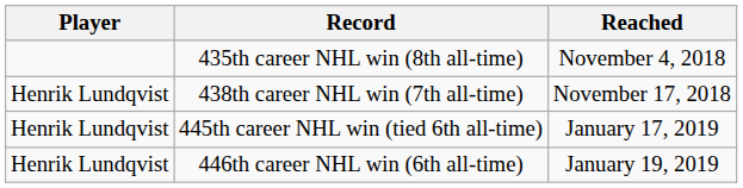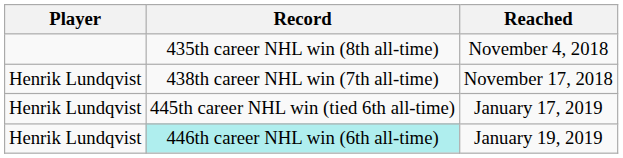row 5 | Record: no background -> paleturquoise background
